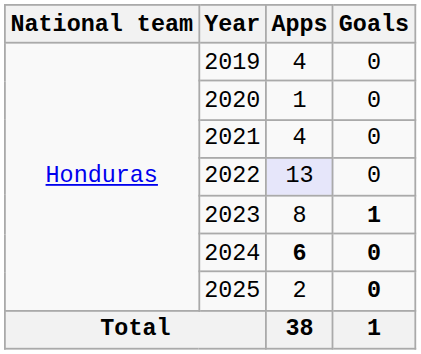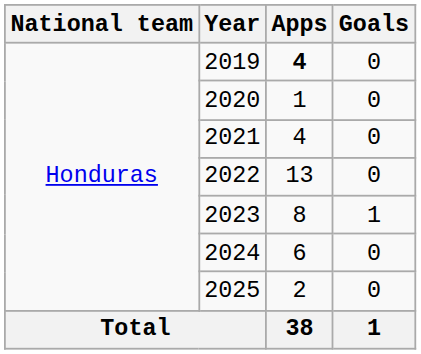2019 | Apps: normal -> bold
2022 | Apps: lavender background -> no background
2023 | Goals: bold -> normal
2024 | Apps: bold -> normal
2024 | Goals: bold -> normal
2025 | Goals: bold -> normal
